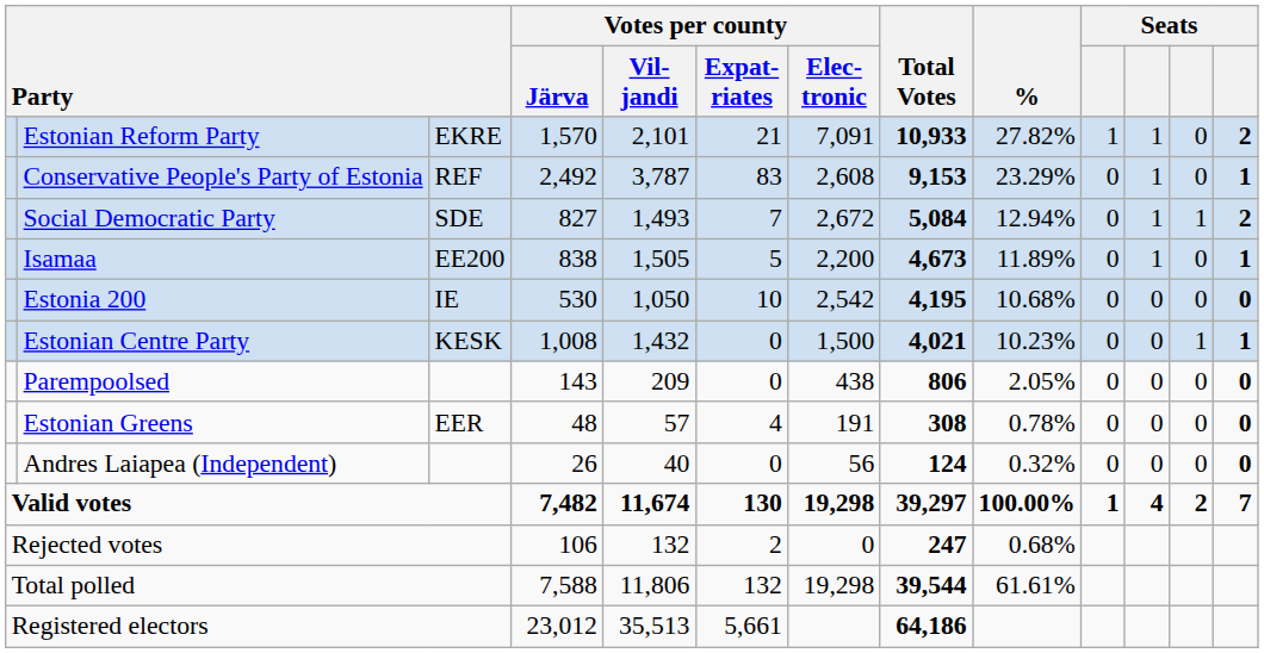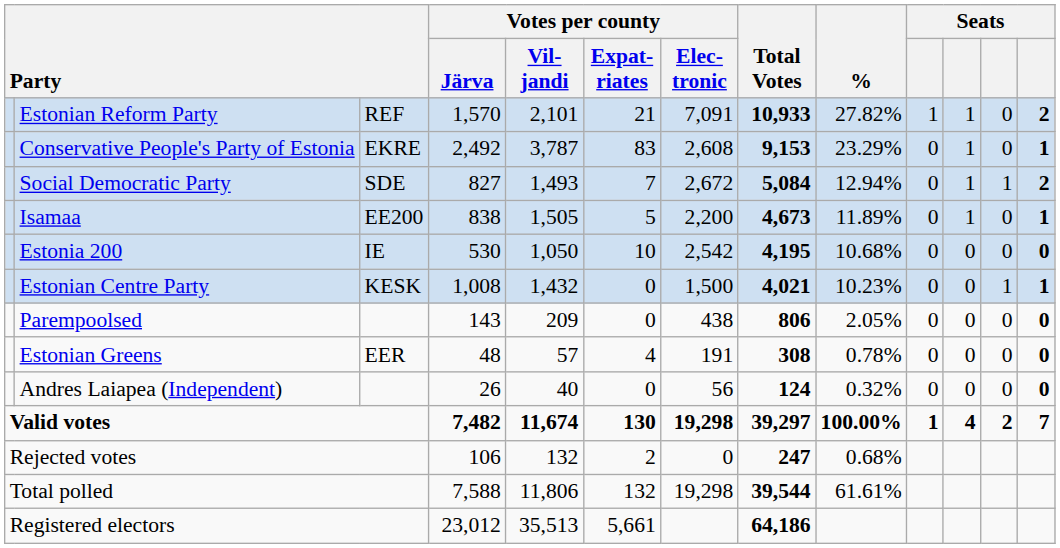Estonian Reform Party | column 3: EKRE -> REF
Conservative People's Party of Estonia | column 3: REF -> EKRE
